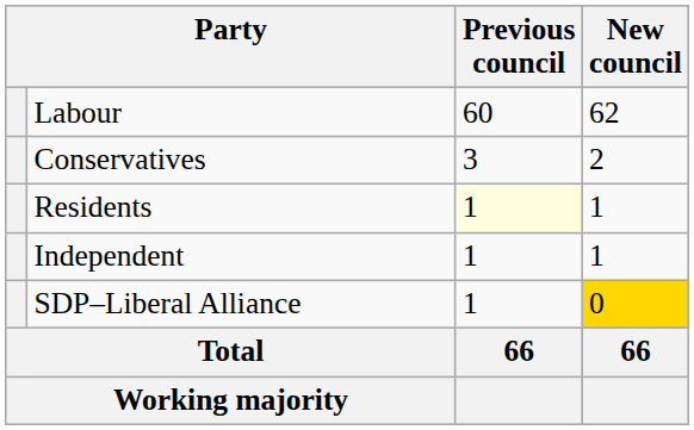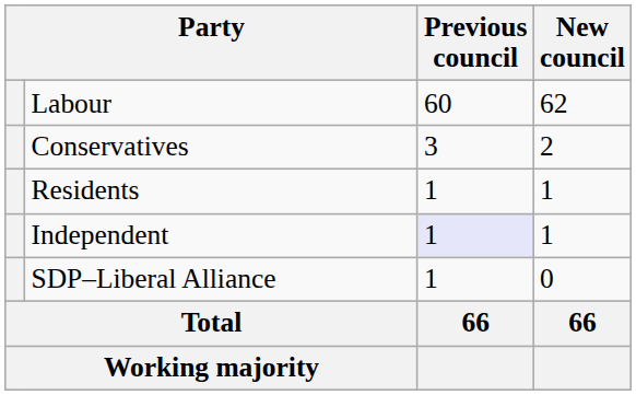Residents | Previous council: lightyellow background -> no background
Independent | Previous council: no background -> lavender background
SDP–Liberal Alliance | New council: gold background -> no background
